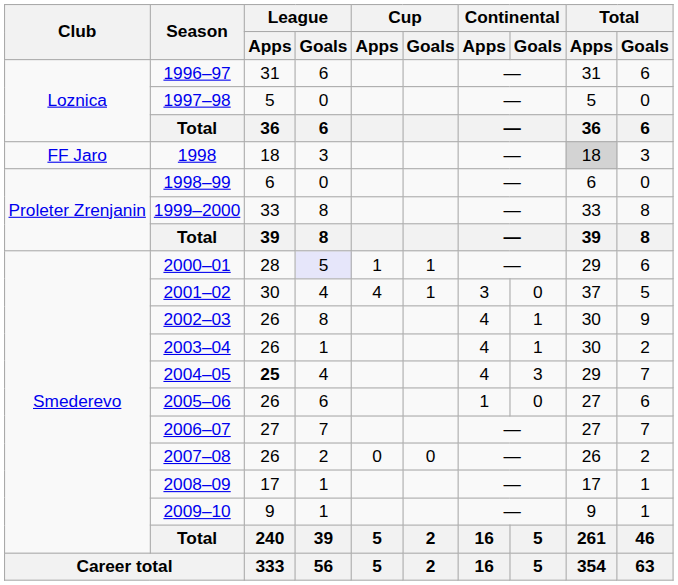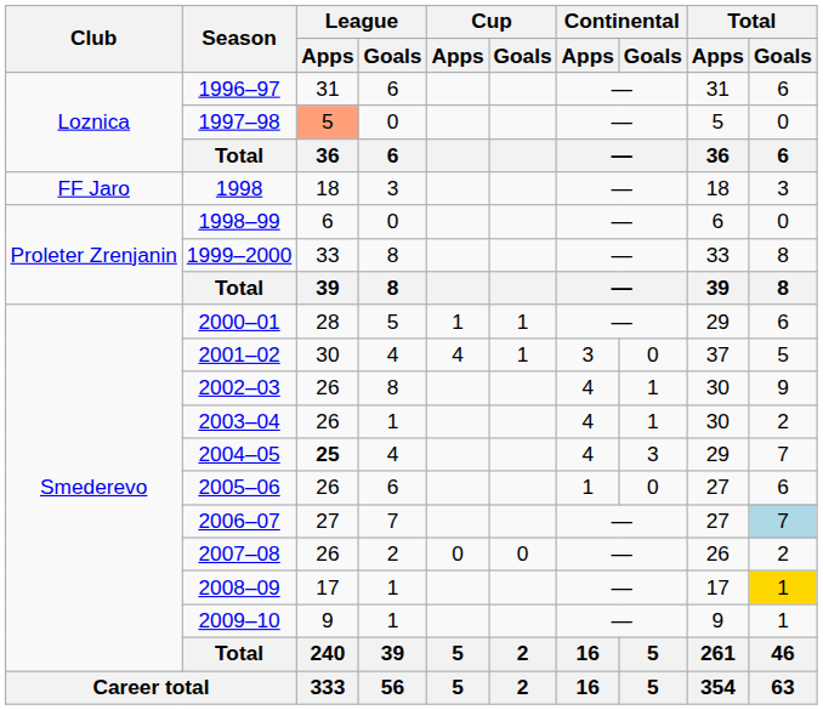1997–98 | League / Apps: no background -> lightsalmon background
1998 | Total / Apps: lightgrey background -> no background
2000–01 | League / Goals: lavender background -> no background
2006–07 | Total / Goals: no background -> lightblue background
2008–09 | Total / Goals: no background -> gold background
